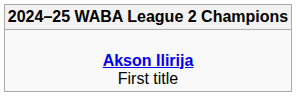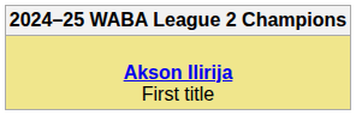row 2 | column 1: no background -> khaki background
